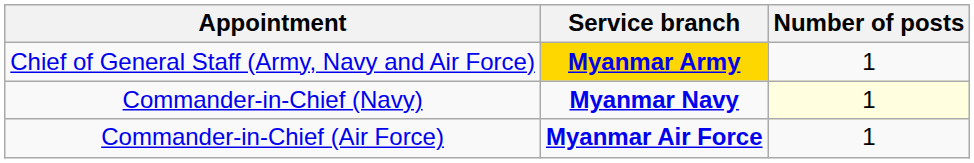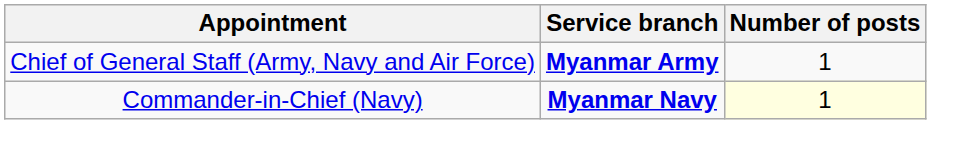Chief of General Staff (Army, Navy and Air Force) | Service branch: gold background -> no background
- row: Commander-in-Chief (Air Force) | Myanmar Air Force | 1
